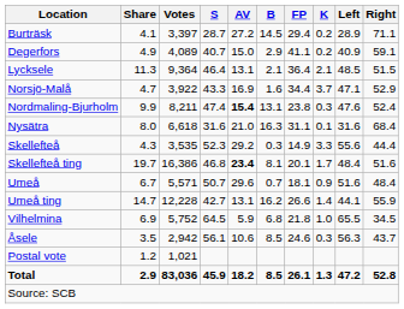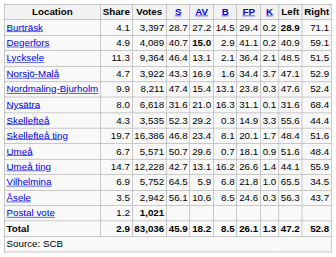Burträsk | Left: normal -> bold
Degerfors | AV: normal -> bold
Nordmaling-Bjurholm | AV: bold -> normal
Skellefteå ting | AV: bold -> normal
Postal vote | Votes: normal -> bold
